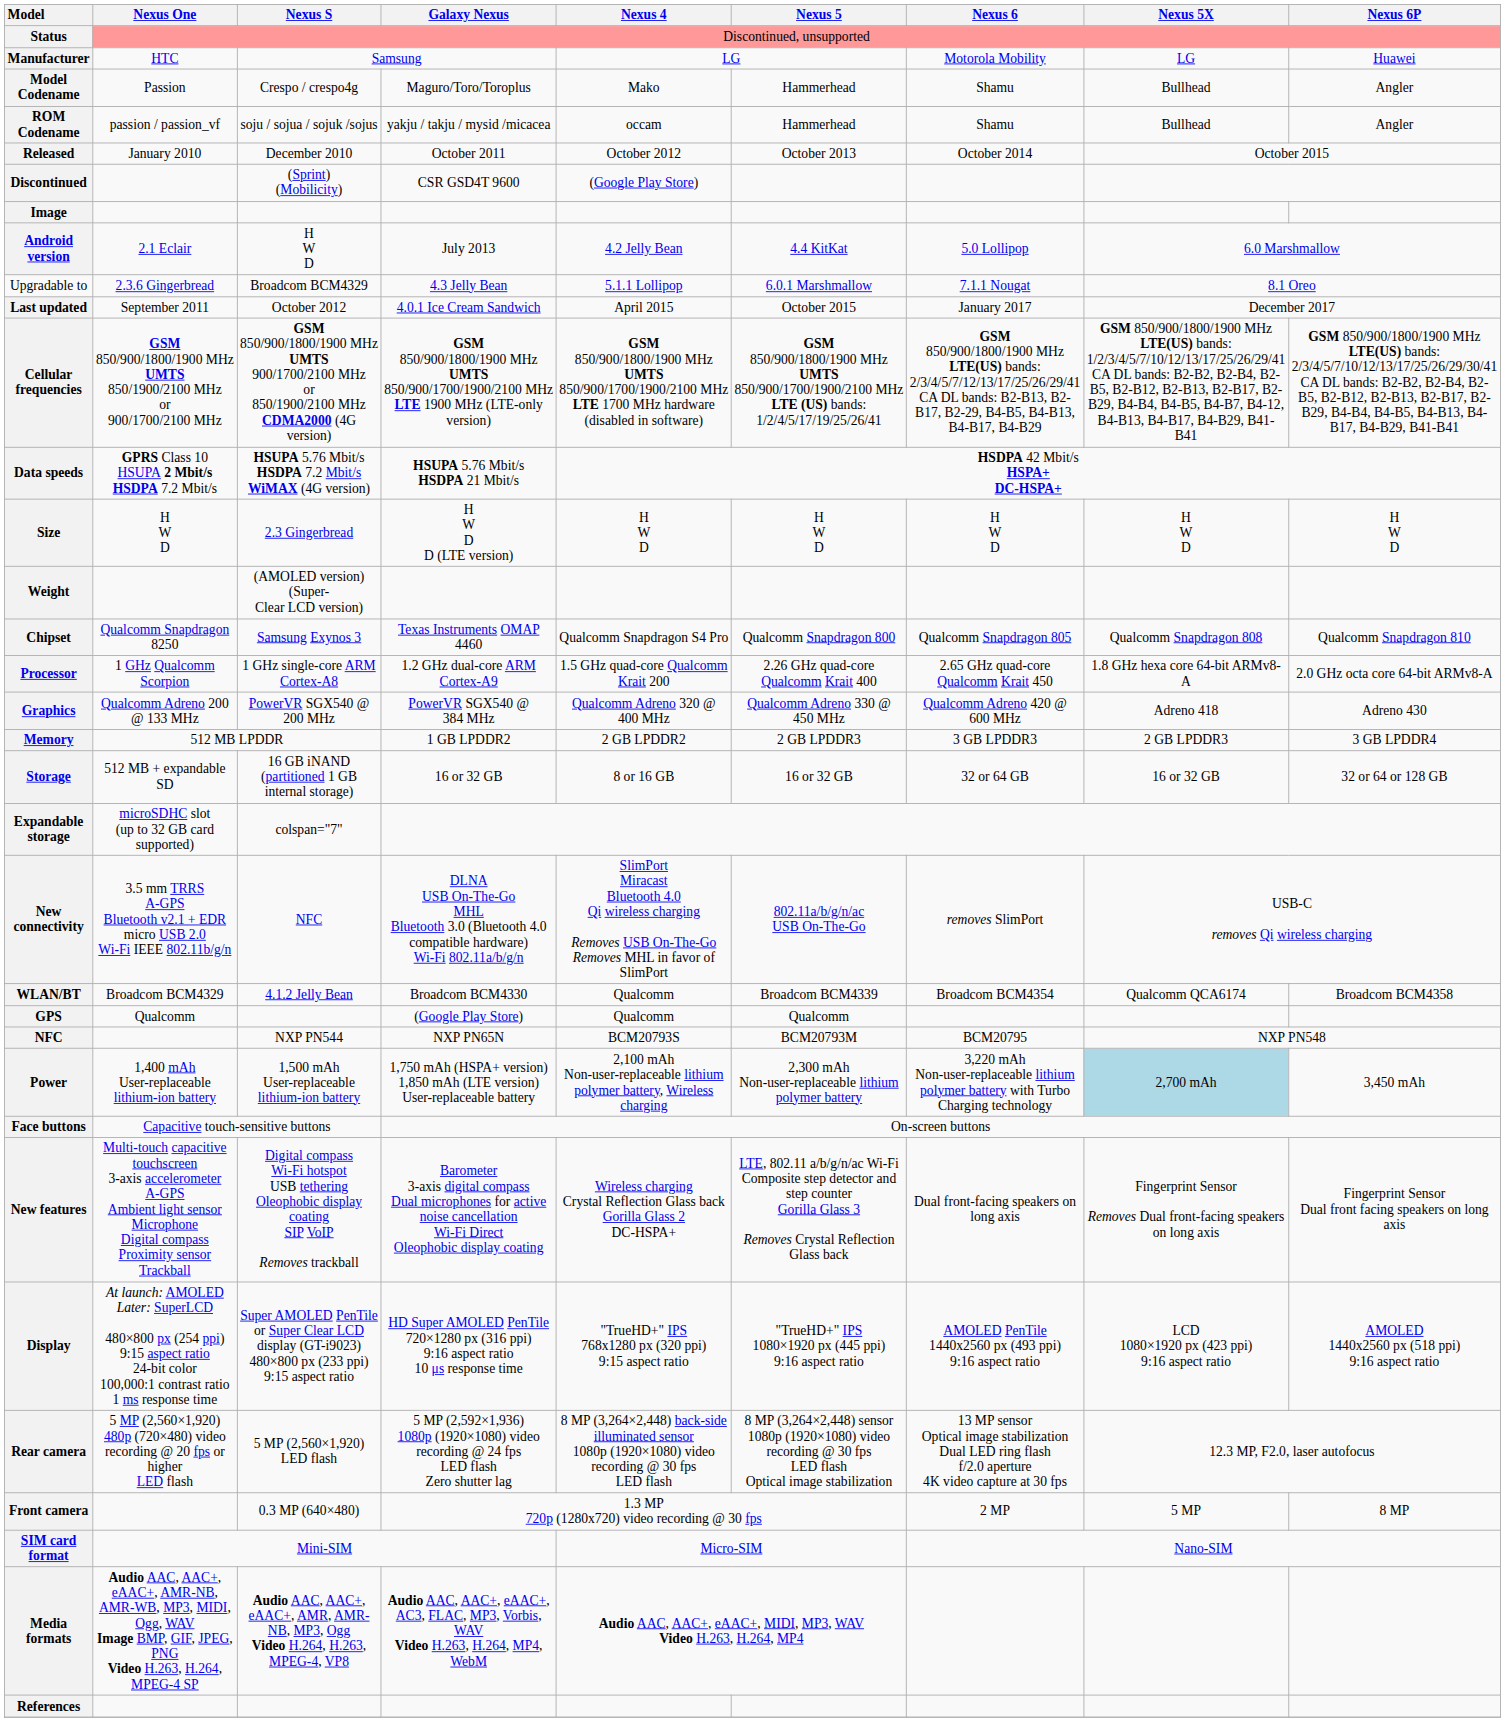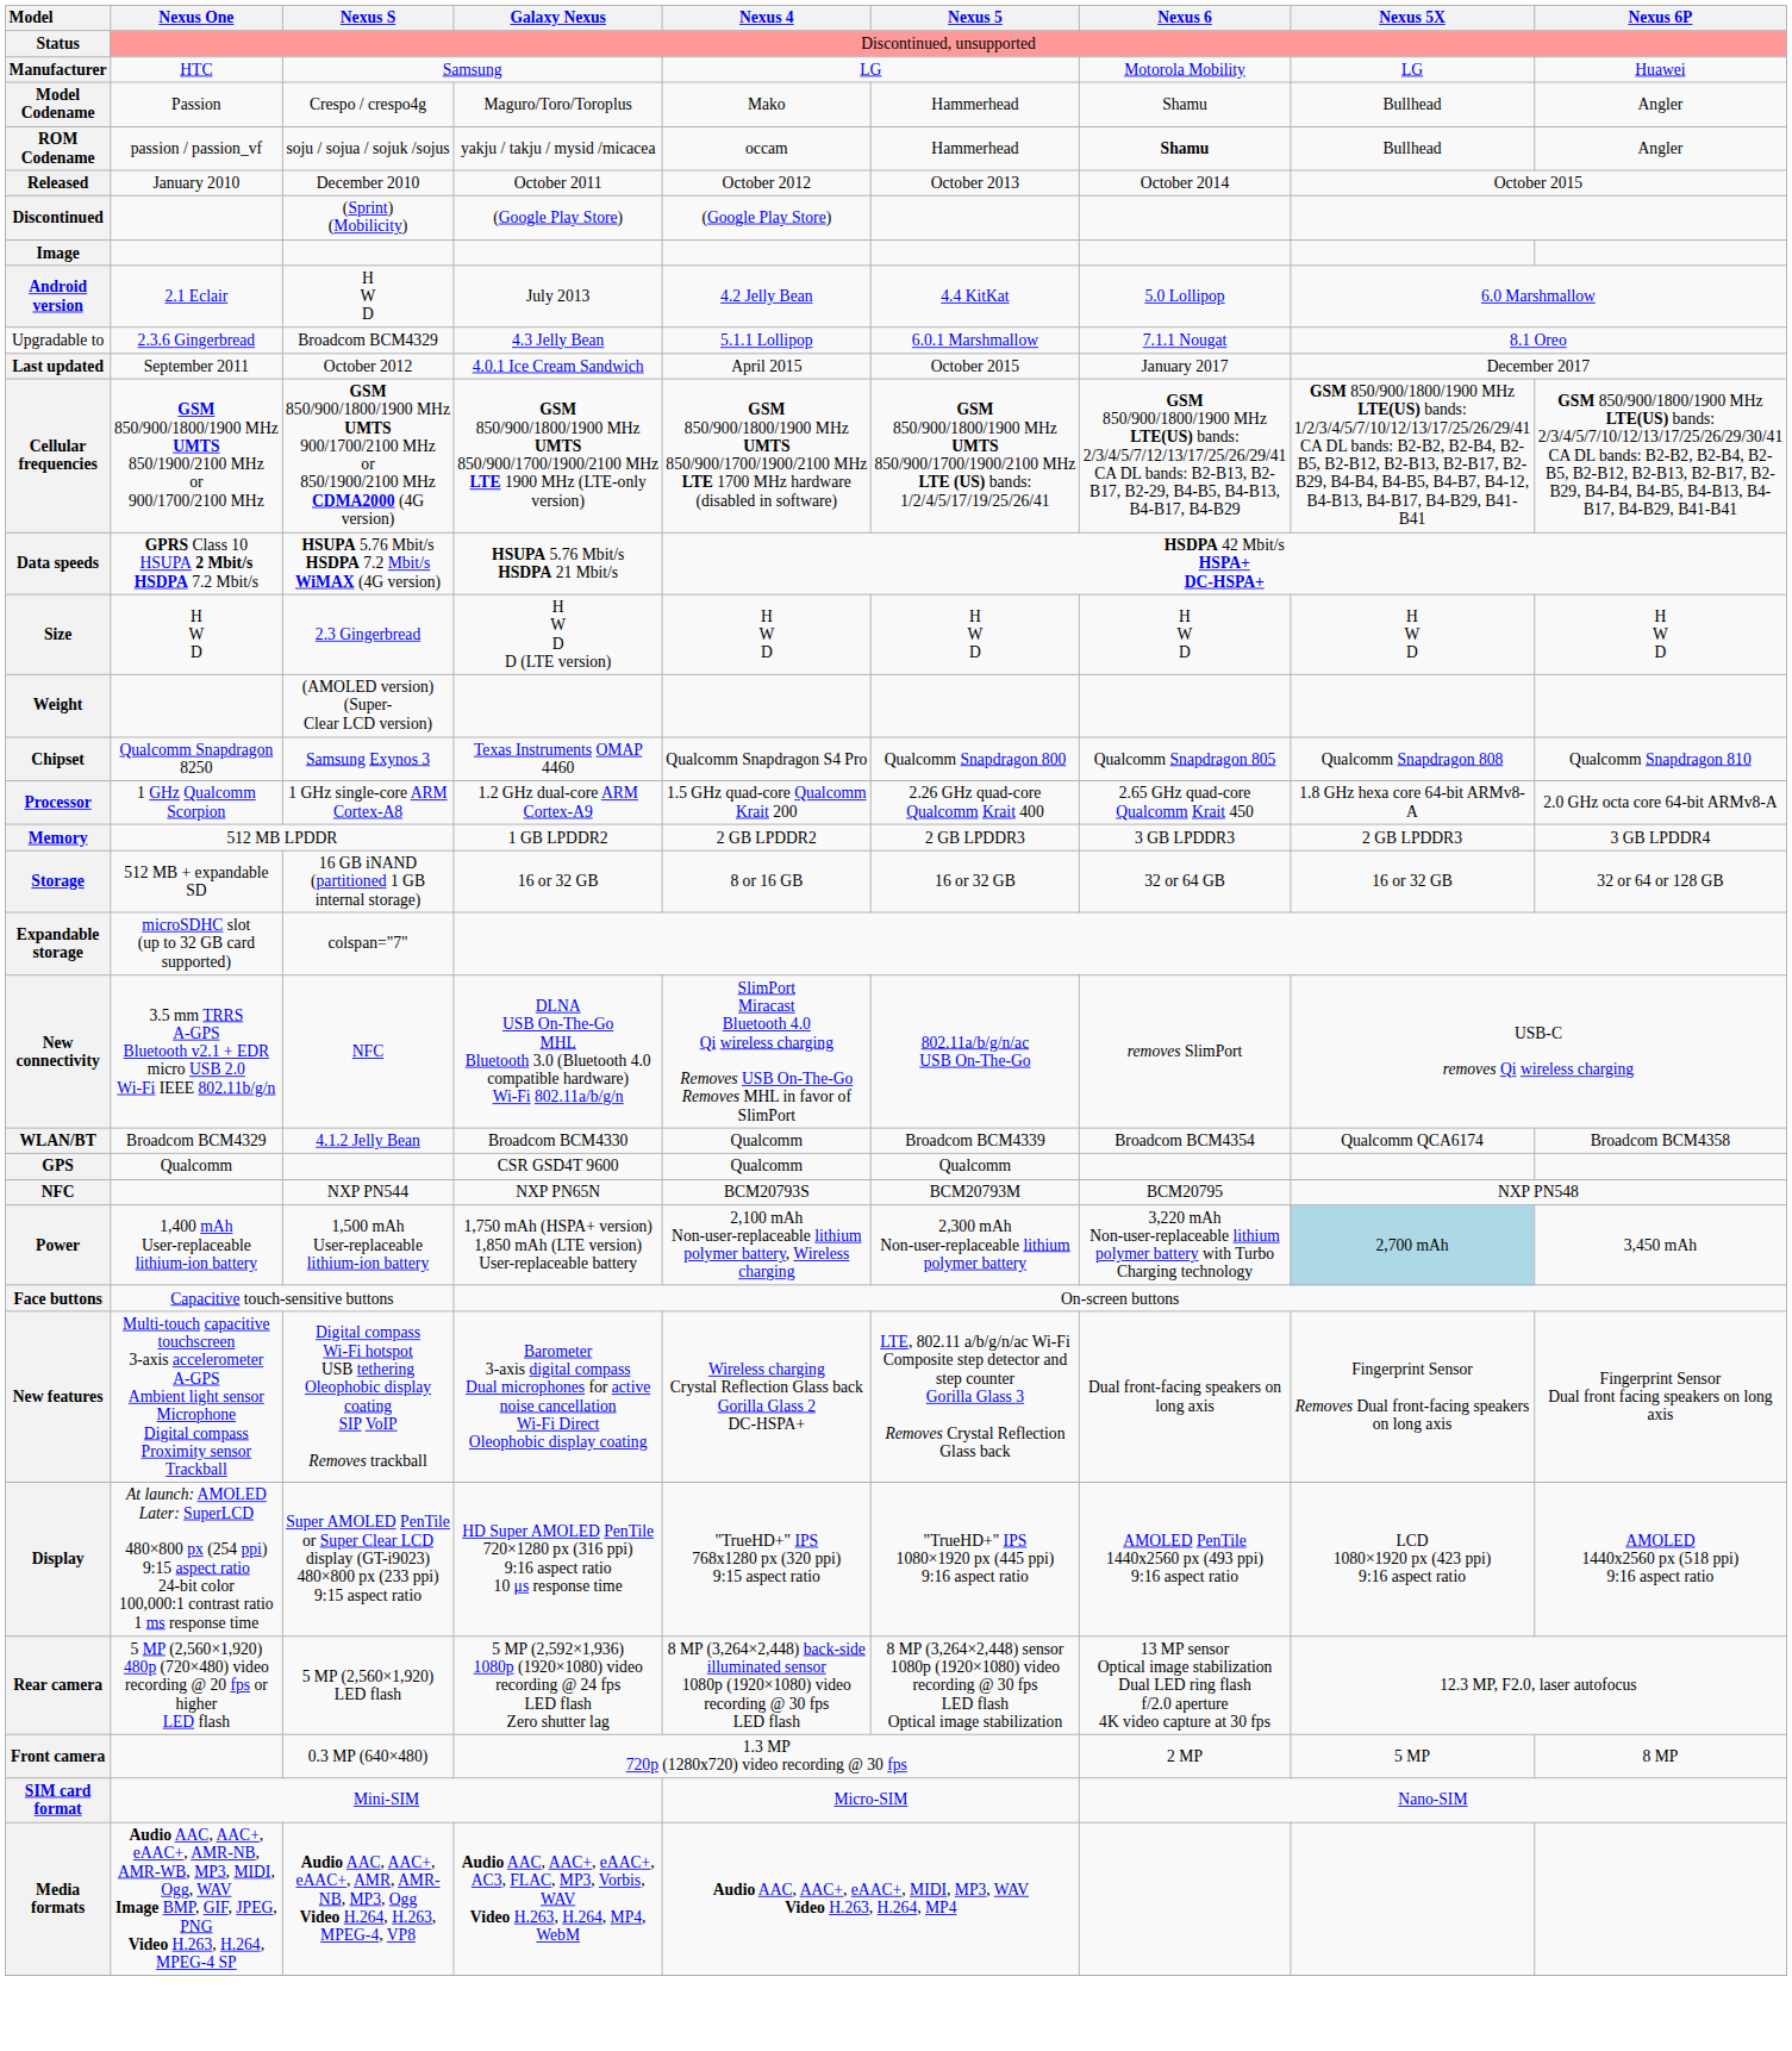ROM Codename | Nexus 6: normal -> bold
Discontinued | Galaxy Nexus: CSR GSD4T 9600 -> (Google Play Store)
- row: Graphics | Qualcomm Adreno 200 @ 133 MHz | PowerVR SGX540 @ 200 MHz | PowerVR SGX540 @ 384 MHz | Qualcomm Adreno 320 @ 400 MHz | Qualcomm Adreno 330 @ 450 MHz | Qualcomm Adreno 420 @ 600 MHz | Adreno 418 | Adreno 430
GPS | Galaxy Nexus: (Google Play Store) -> CSR GSD4T 9600
- row: References
